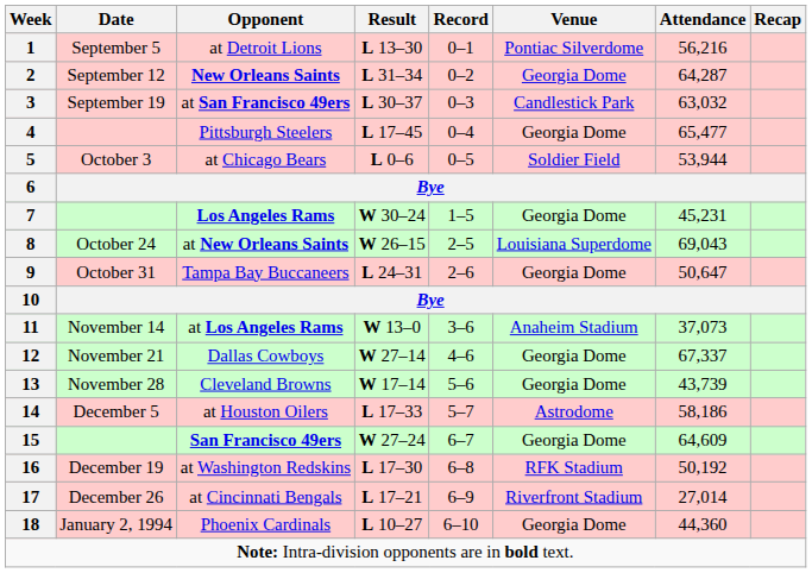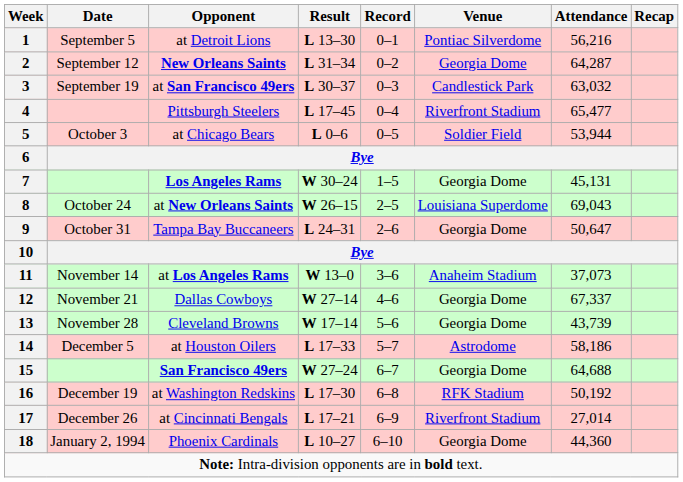4 | Venue: Georgia Dome -> Riverfront Stadium
7 | Attendance: 45,231 -> 45,131
15 | Attendance: 64,609 -> 64,688
